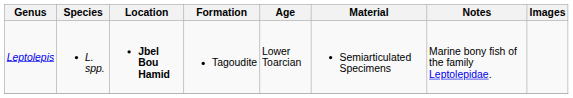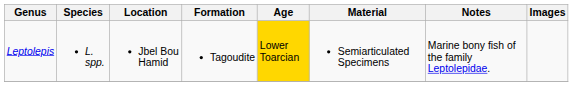Leptolepis | Location: bold -> normal
Leptolepis | Age: no background -> gold background
